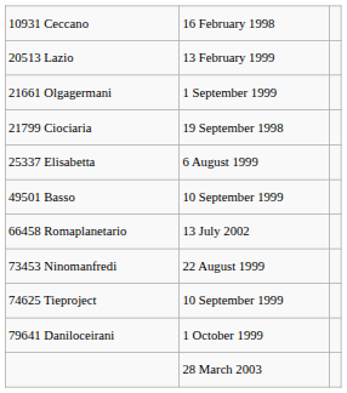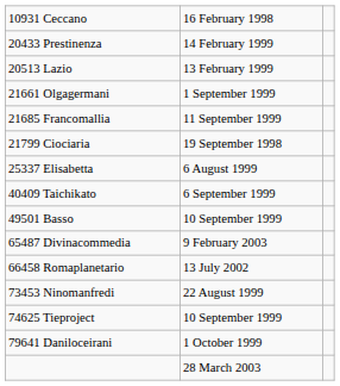+ row: 20433 Prestinenza | 14 February 1999
+ row: 21685 Francomallia | 11 September 1999
+ row: 40409 Taichikato | 6 September 1999
+ row: 65487 Divinacommedia | 9 February 2003
